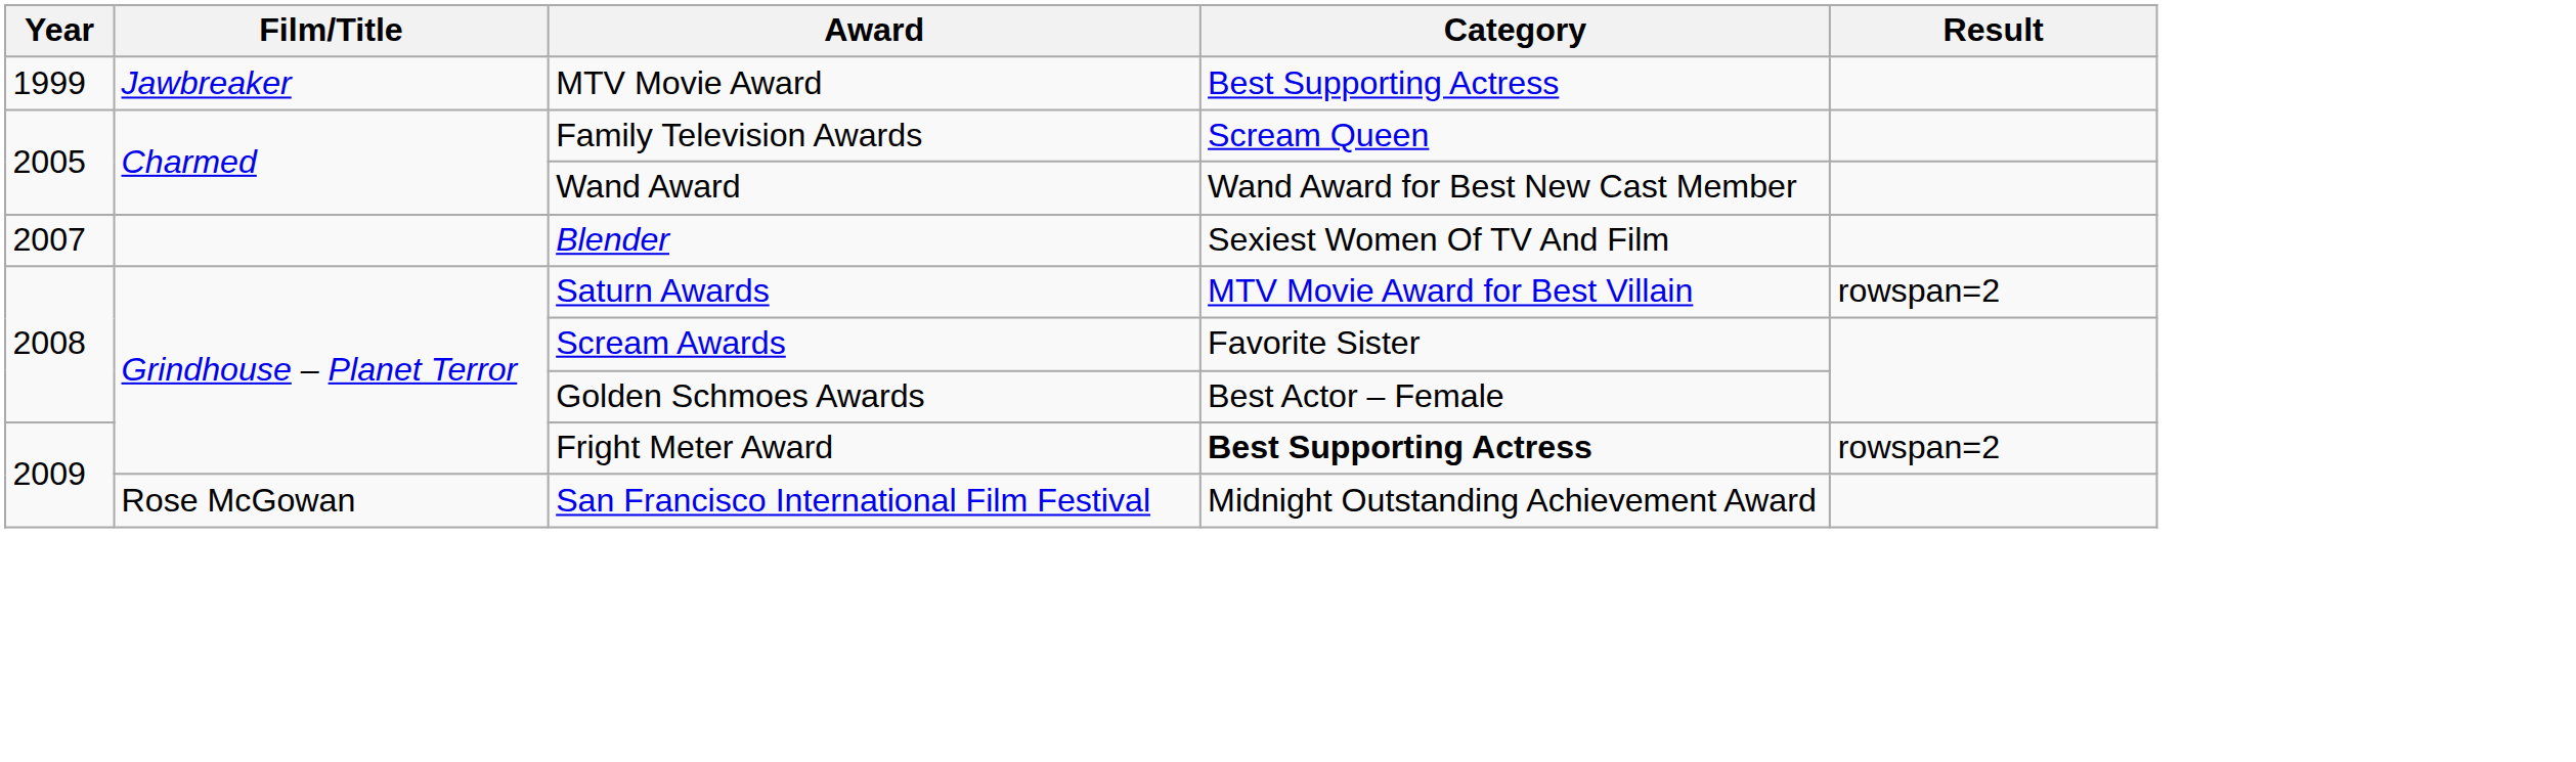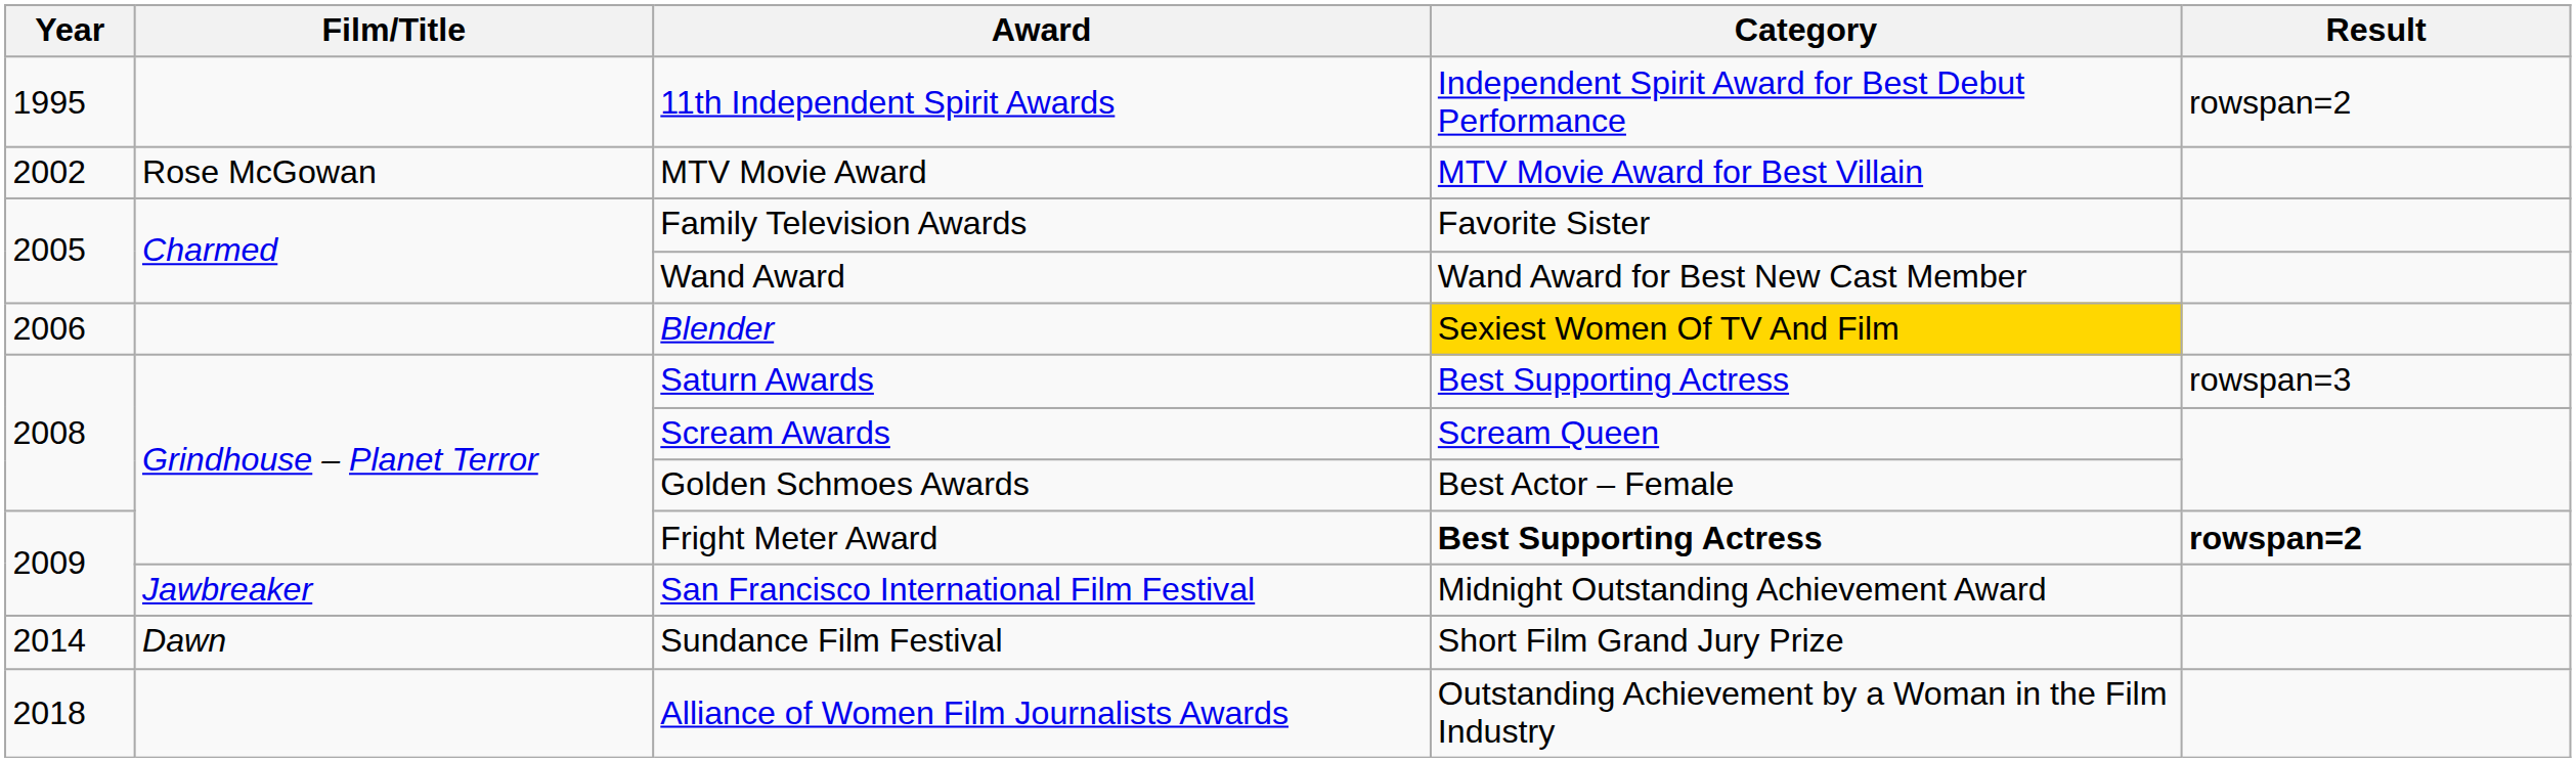+ row: 1995 | 11th Independent Spirit Awards | Independent Spirit Award for Best Debut Performance | rowspan=2
MTV Movie Award | Year: 1999 -> 2002
MTV Movie Award | Film/Title: Jawbreaker -> Rose McGowan
MTV Movie Award | Category: Best Supporting Actress -> MTV Movie Award for Best Villain
Family Television Awards | Category: Scream Queen -> Favorite Sister
Blender | Year: 2007 -> 2006
Blender | Category: no background -> gold background
Saturn Awards | Category: MTV Movie Award for Best Villain -> Best Supporting Actress
Saturn Awards | Result: rowspan=2 -> rowspan=3
Scream Awards | Category: Favorite Sister -> Scream Queen
Fright Meter Award | Result: normal -> bold
San Francisco International Film Festival | Film/Title: Rose McGowan -> Jawbreaker
+ row: 2014 | Dawn | Sundance Film Festival | Short Film Grand Jury Prize
+ row: 2018 | Alliance of Women Film Journalists Awards | Outstanding Achievement by a Woman in the Film Industry
